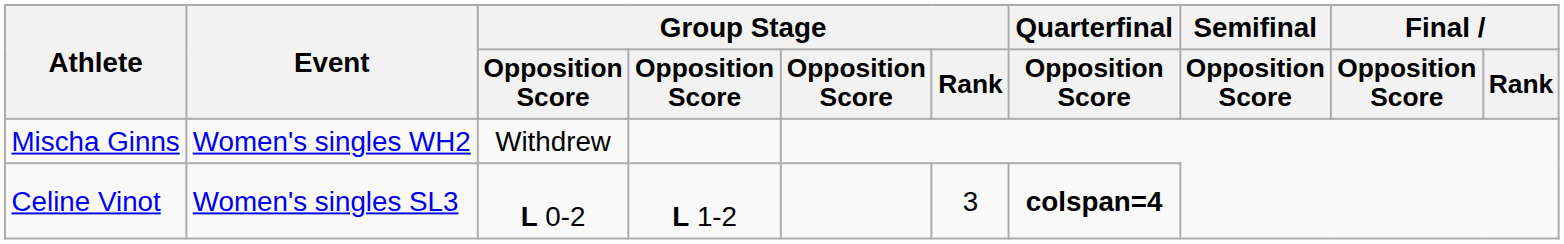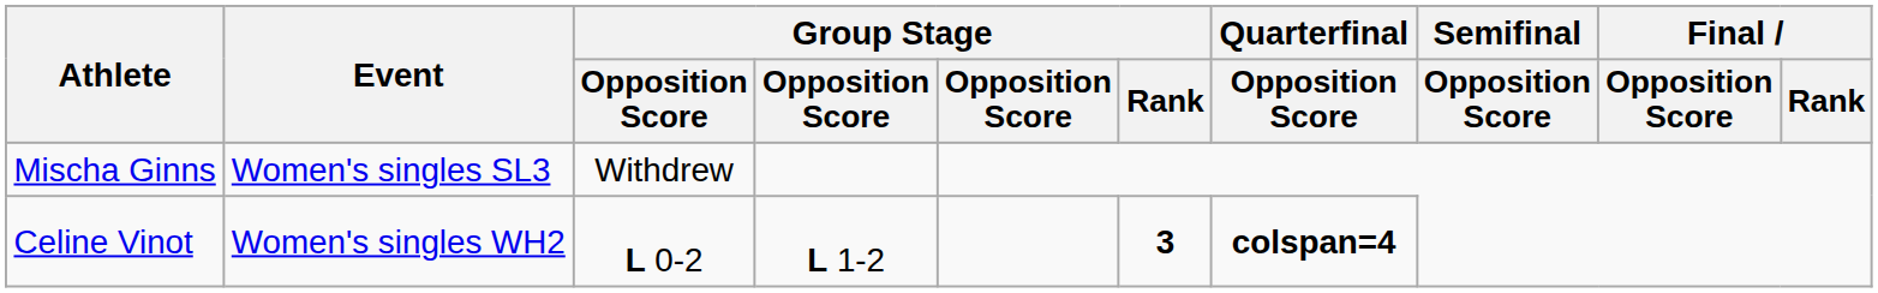Mischa Ginns | Event: Women's singles WH2 -> Women's singles SL3
Celine Vinot | Event: Women's singles SL3 -> Women's singles WH2
Celine Vinot | Group Stage / Rank: normal -> bold
